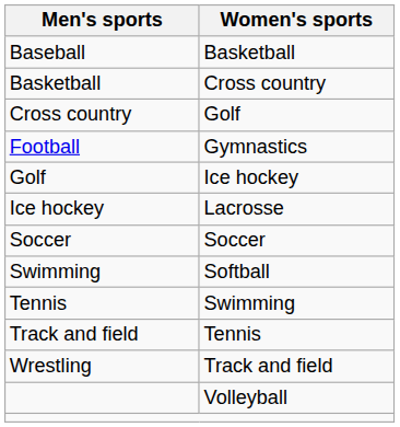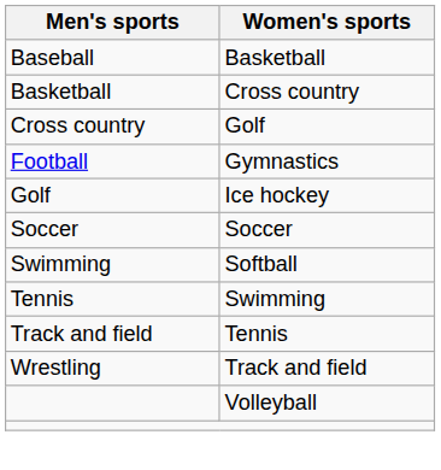- row: Ice hockey | Lacrosse
